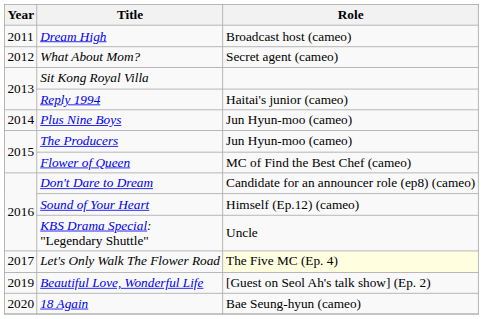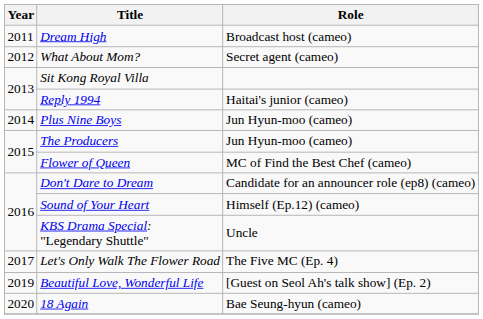Let's Only Walk The Flower Road | Role: lightyellow background -> no background
